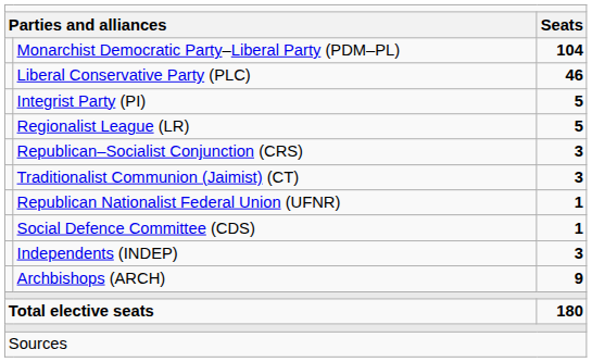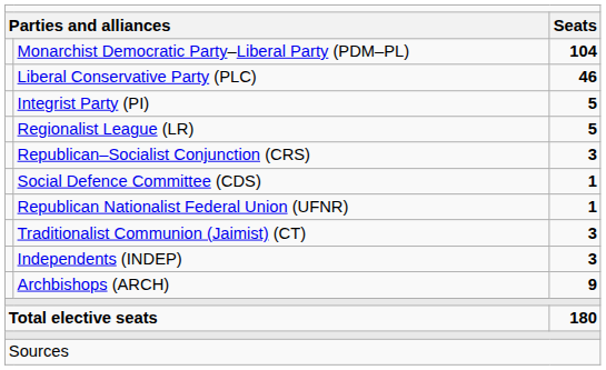rows swapped: Traditionalist Communion (Jaimist) (CT) <-> Social Defence Committee (CDS)
